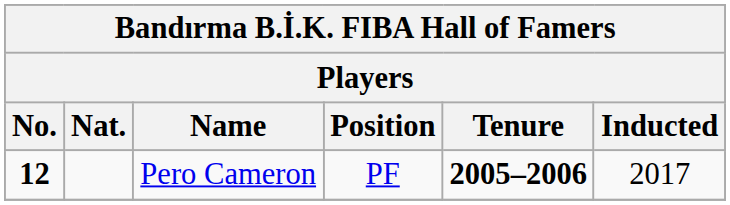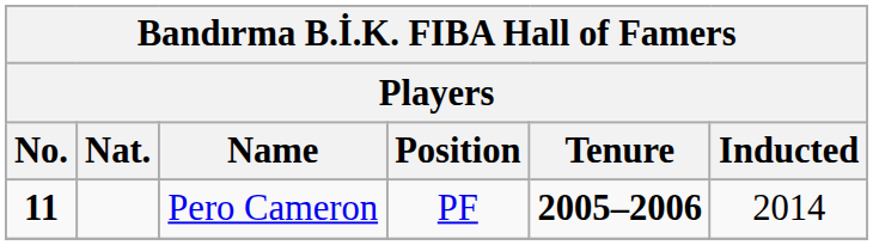Pero Cameron | No.: 12 -> 11
Pero Cameron | Inducted: 2017 -> 2014
